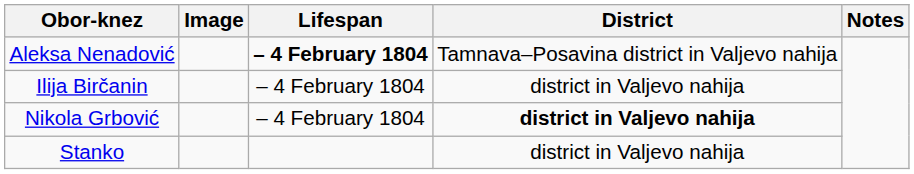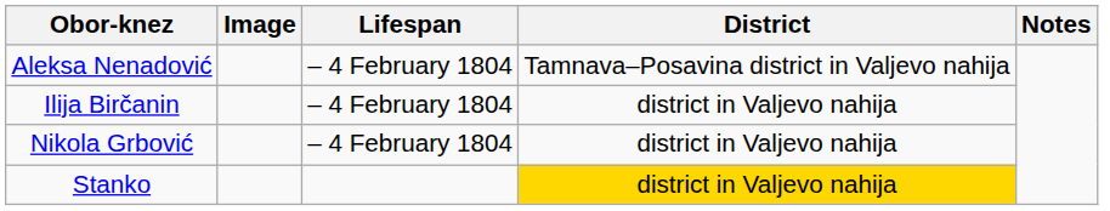Aleksa Nenadović | Lifespan: bold -> normal
Nikola Grbović | District: bold -> normal
Stanko | District: no background -> gold background
